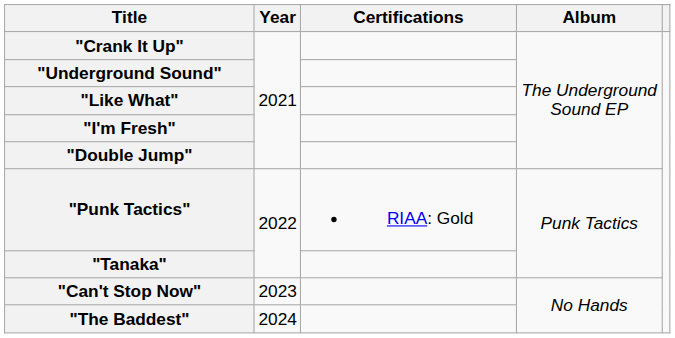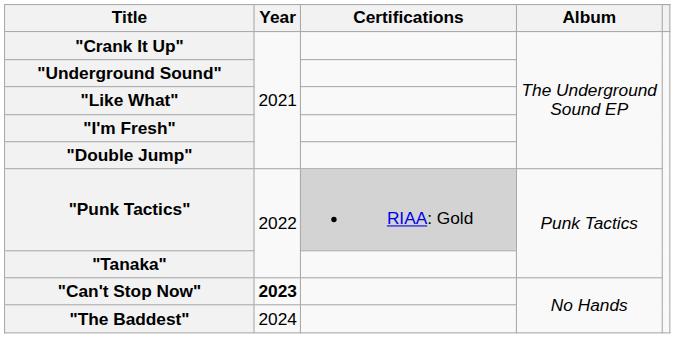"Punk Tactics" | Certifications: no background -> lightgrey background
"Can't Stop Now" | Year: normal -> bold
